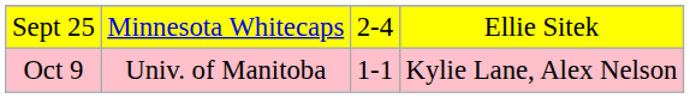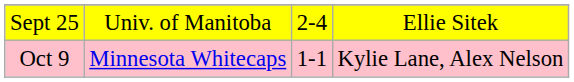Sept 25 | column 2: Minnesota Whitecaps -> Univ. of Manitoba
Oct 9 | column 2: Univ. of Manitoba -> Minnesota Whitecaps
